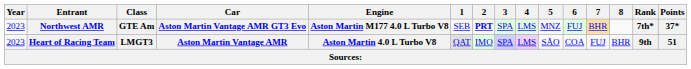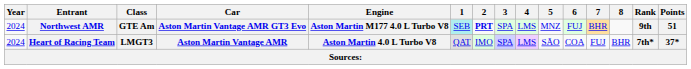Northwest AMR | Year: 2023 -> 2024
Northwest AMR | 1: no background -> paleturquoise background
Northwest AMR | Rank: 7th* -> 9th
Northwest AMR | Points: 37* -> 51
Heart of Racing Team | Year: 2023 -> 2024
Heart of Racing Team | Rank: 9th -> 7th*
Heart of Racing Team | Points: 51 -> 37*
